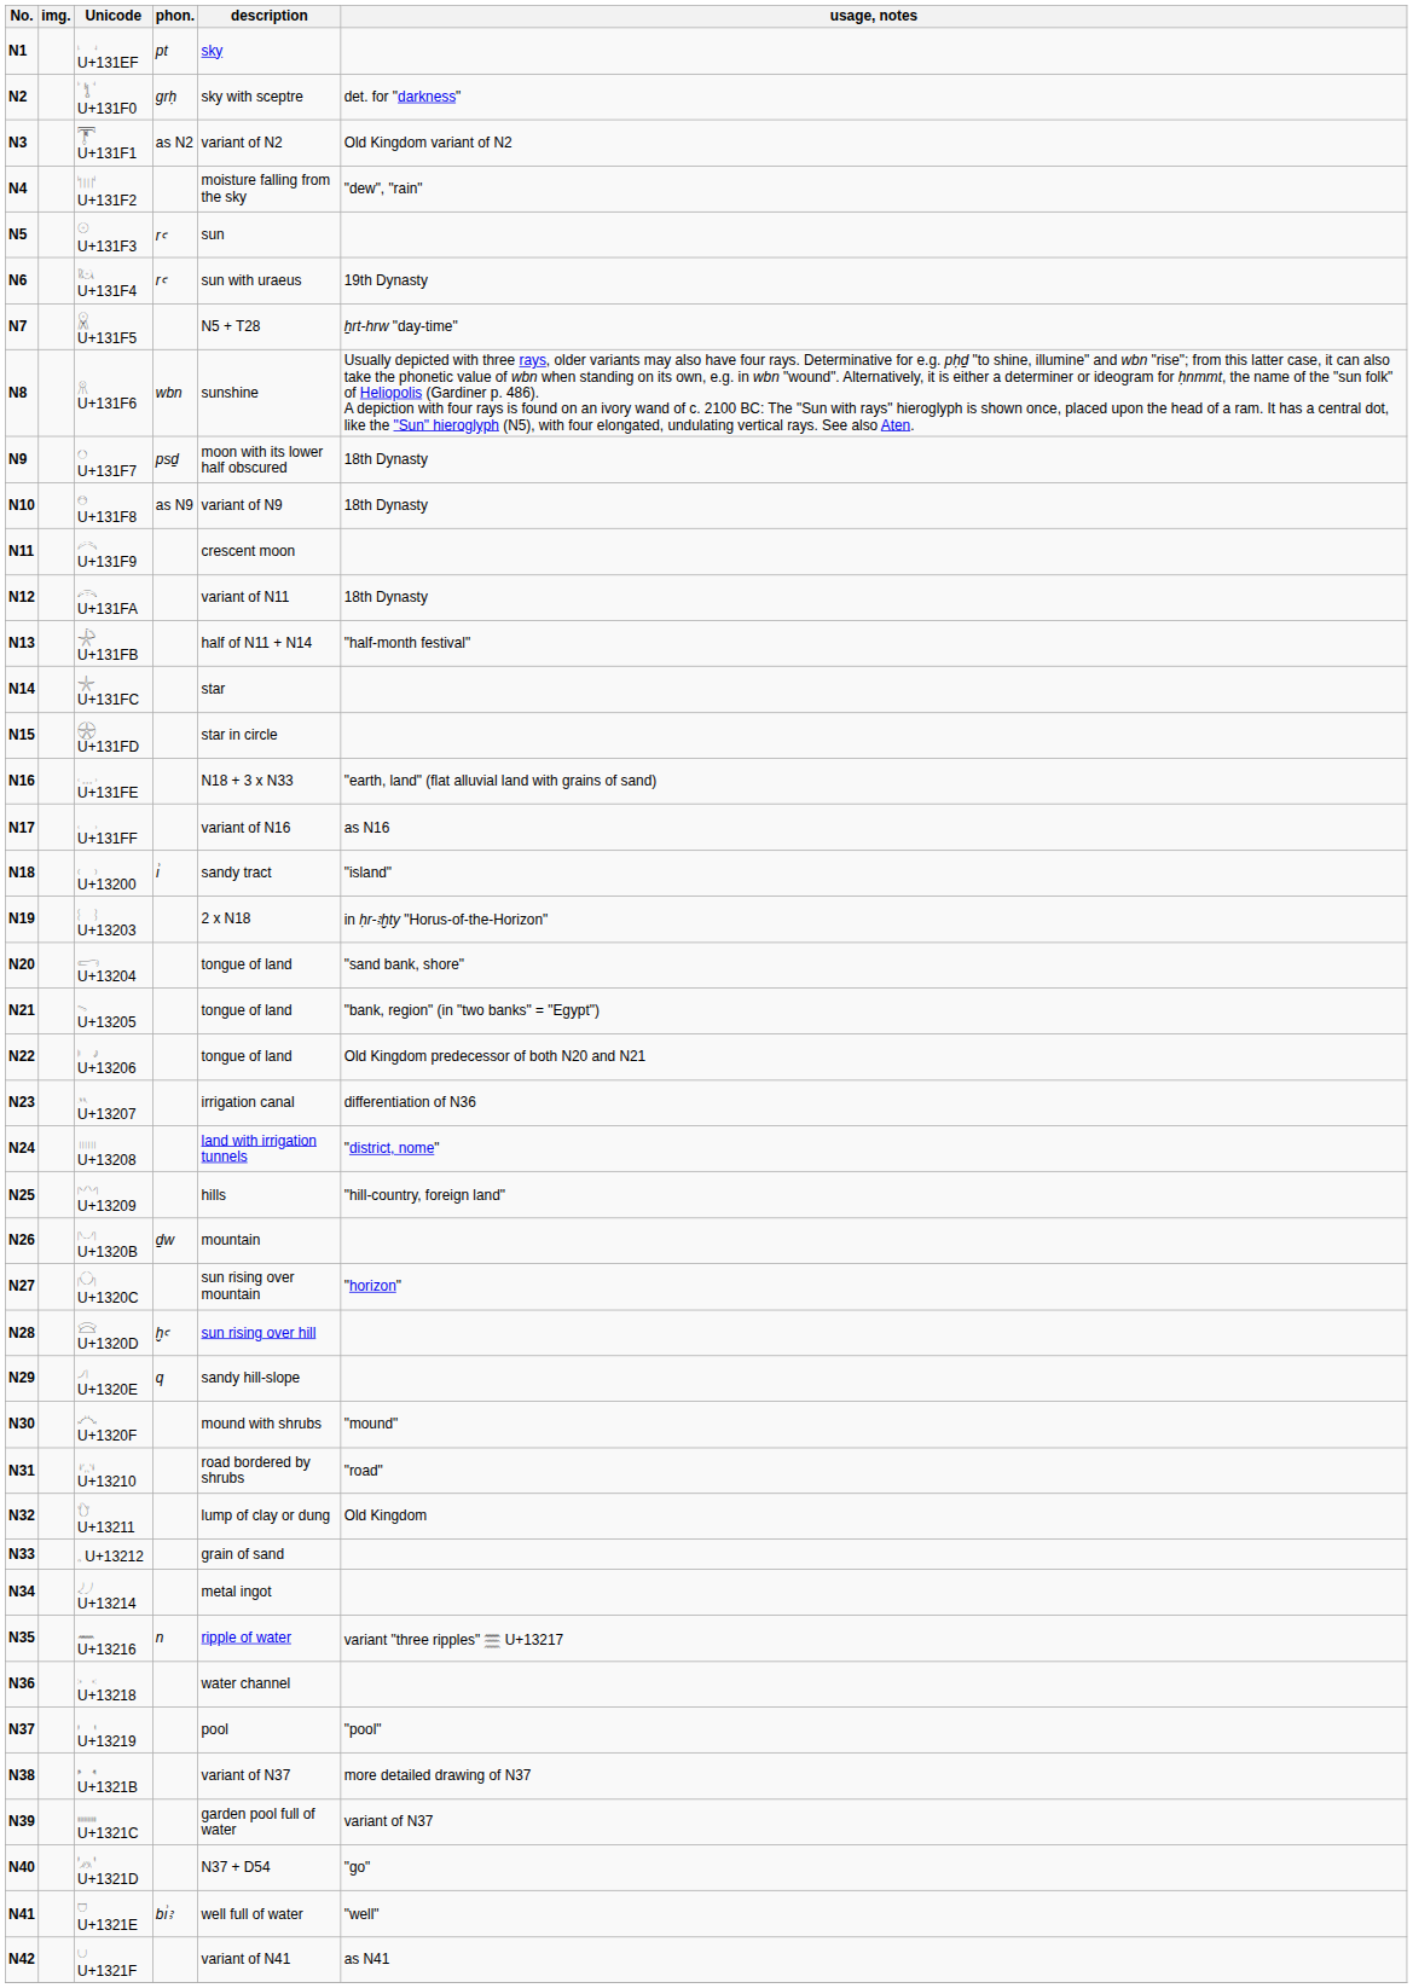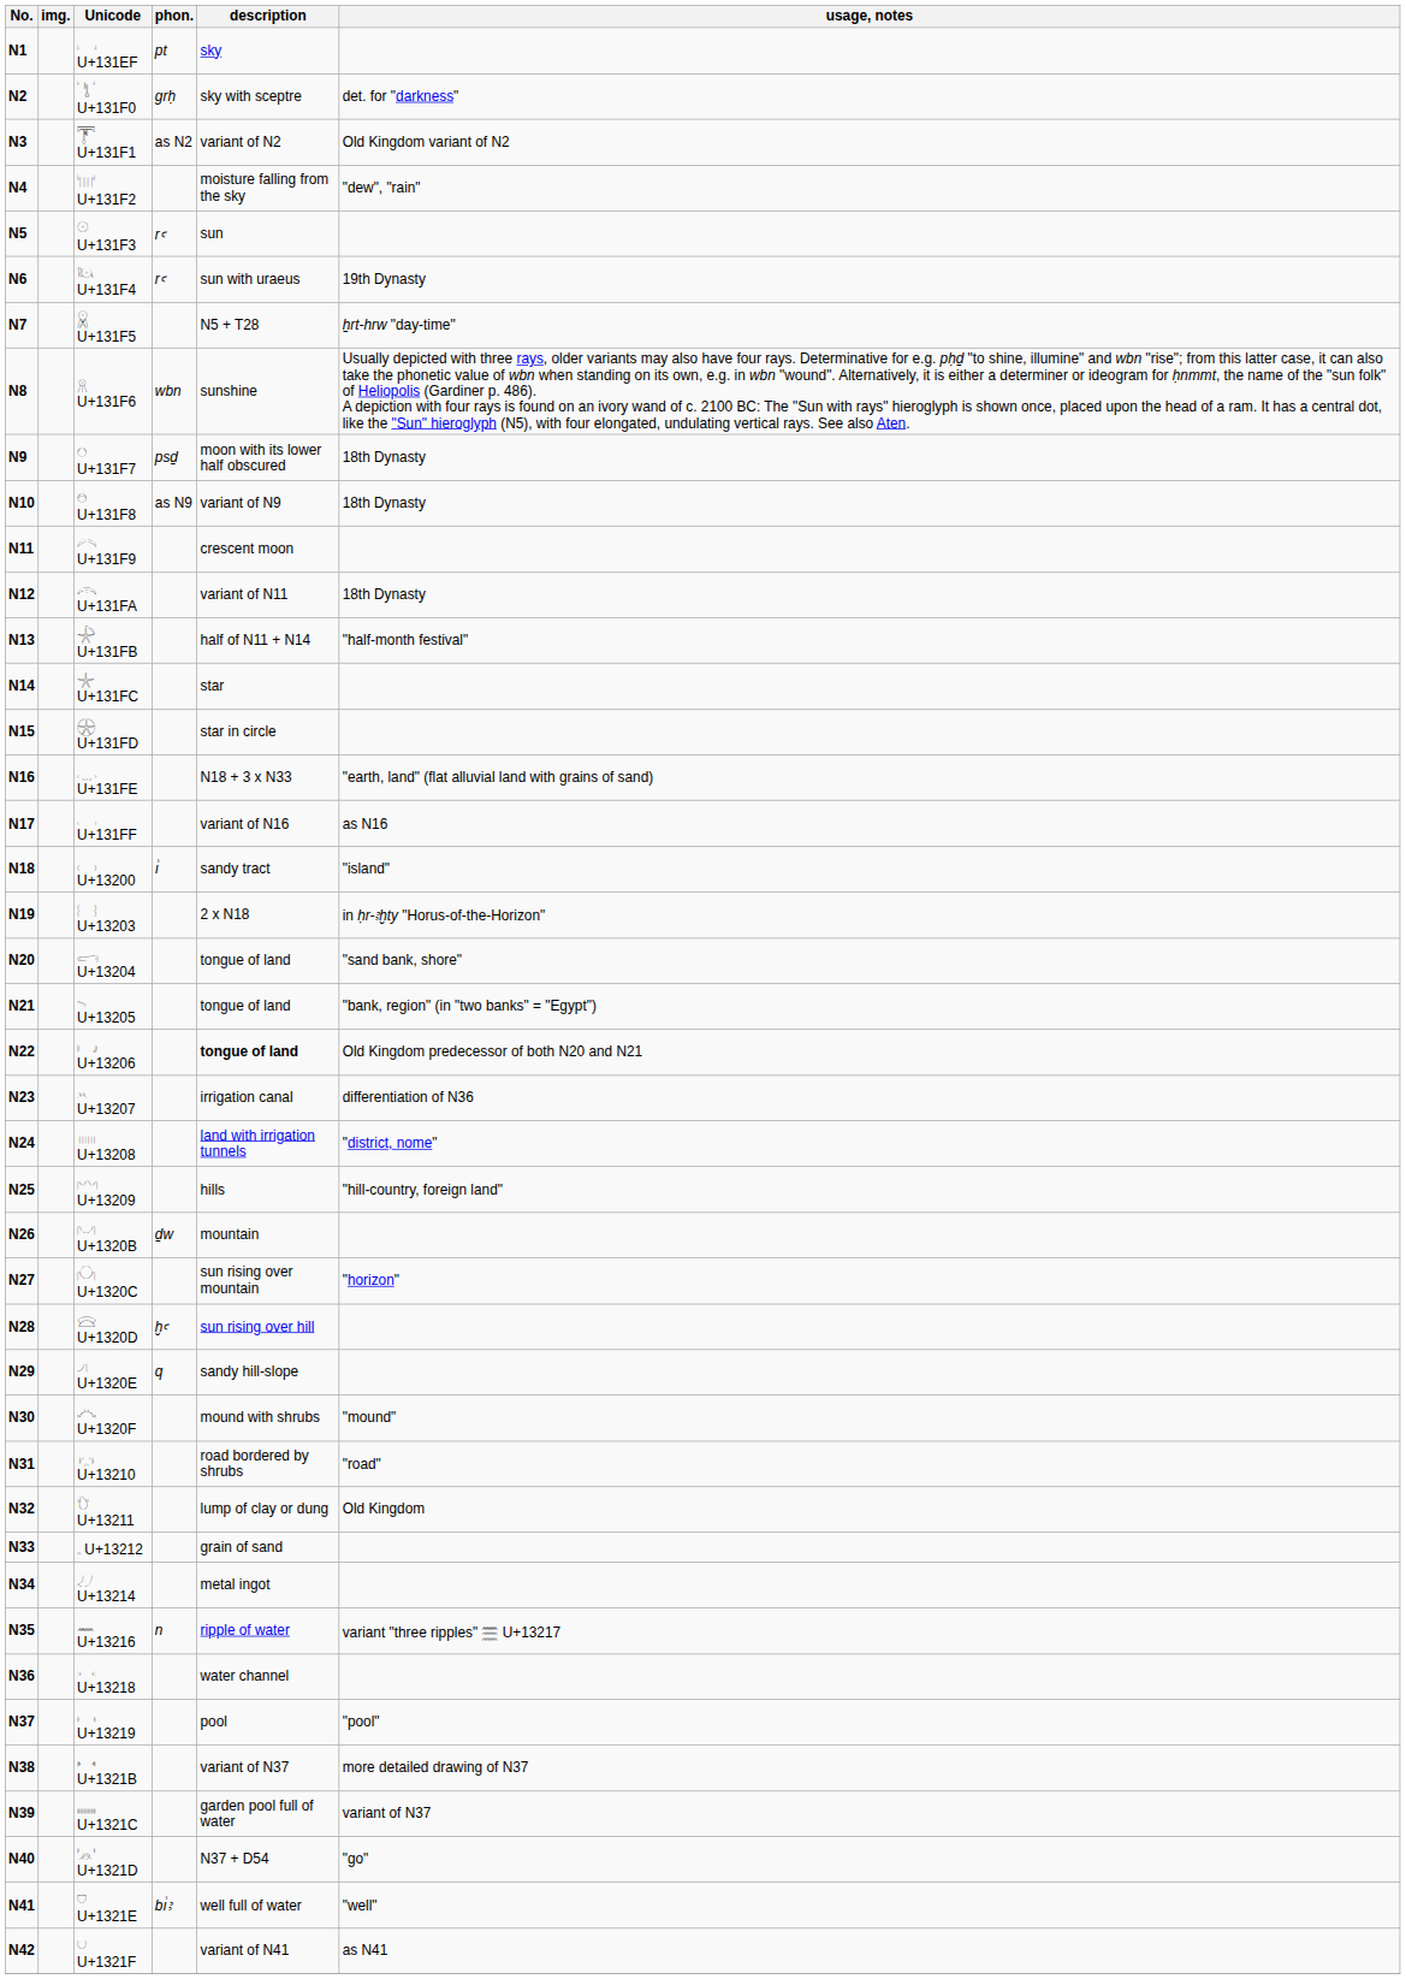𓈆 U+13206 | description: normal -> bold
